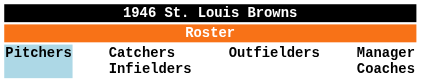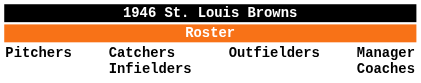Pitchers | column 1: lightblue background -> no background
